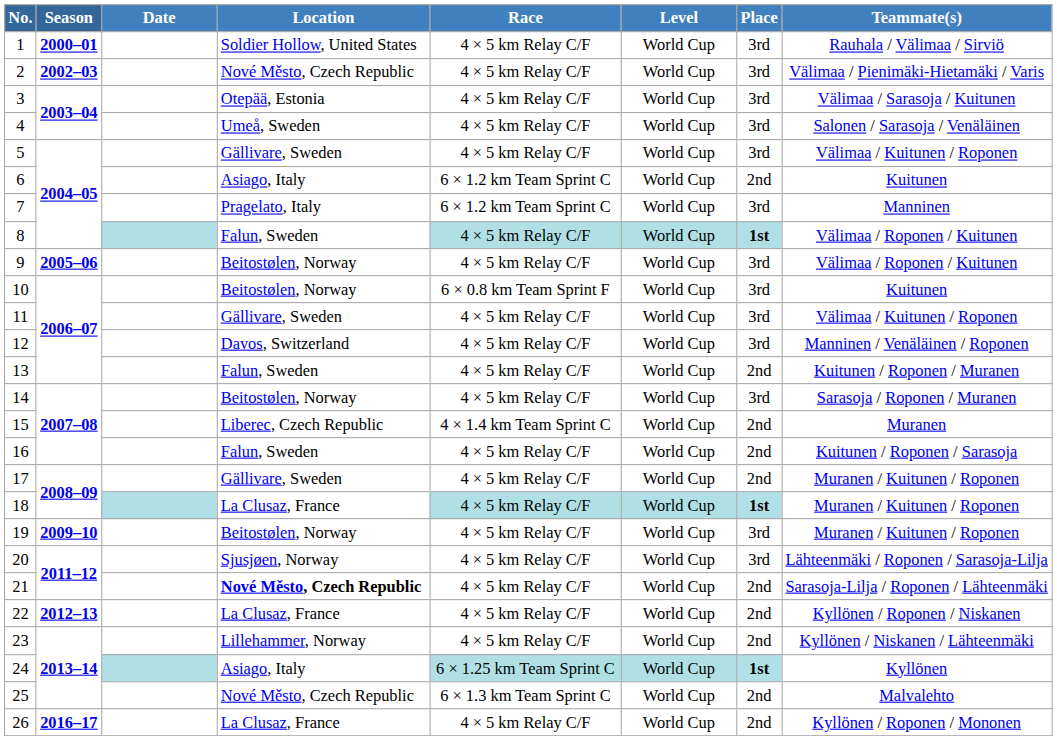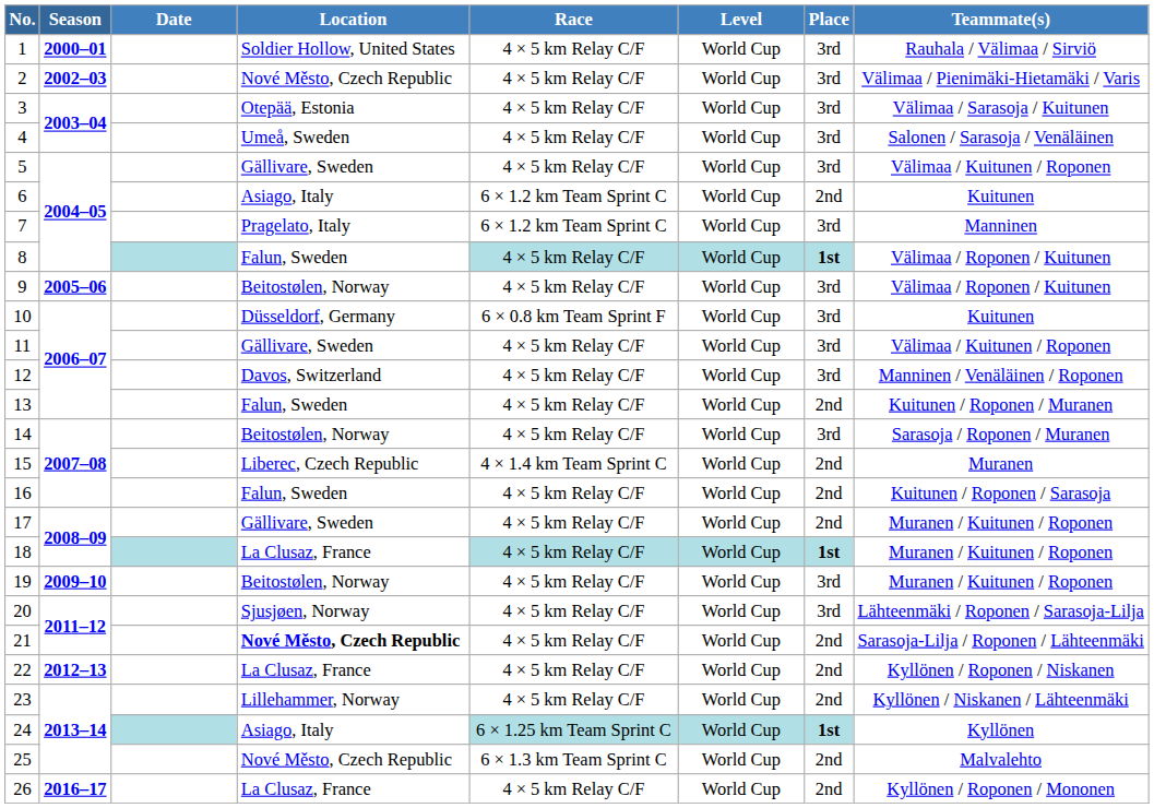10 | Location: Beitostølen, Norway -> Düsseldorf, Germany
